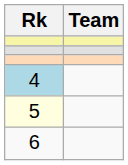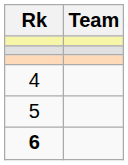row 5 | Rk: lightblue background -> no background
row 6 | Rk: lightyellow background -> no background
row 7 | Rk: normal -> bold
